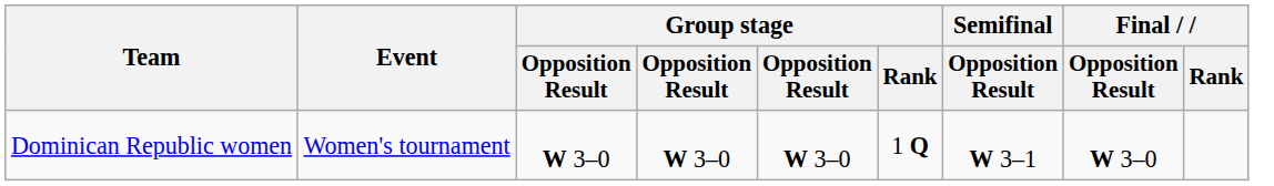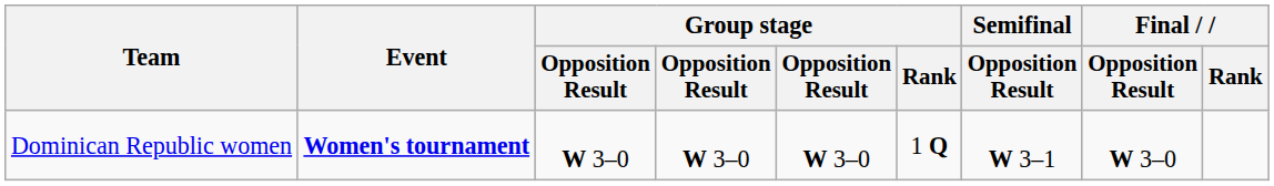Dominican Republic women | Event: normal -> bold
